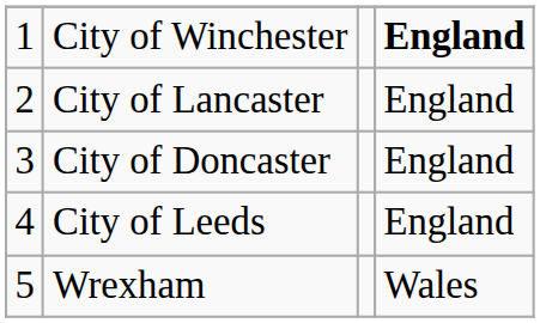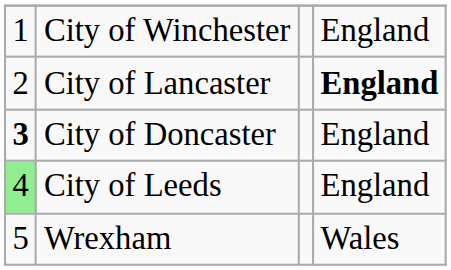City of Winchester | column 4: bold -> normal
City of Lancaster | column 4: normal -> bold
City of Doncaster | column 1: normal -> bold
City of Leeds | column 1: no background -> lightgreen background
